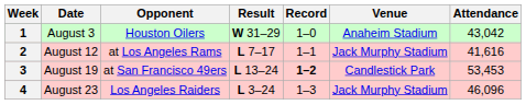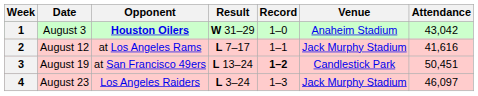1 | Opponent: normal -> bold
3 | Attendance: 53,453 -> 50,451
4 | Attendance: 46,096 -> 46,097
